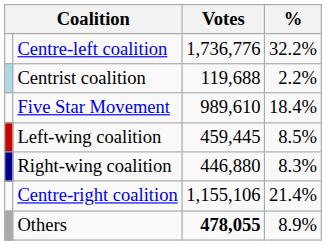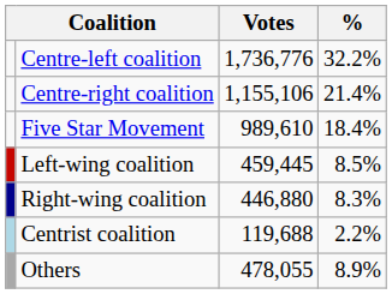rows swapped: Centre-right coalition <-> Centrist coalition
Others | Votes: bold -> normal
